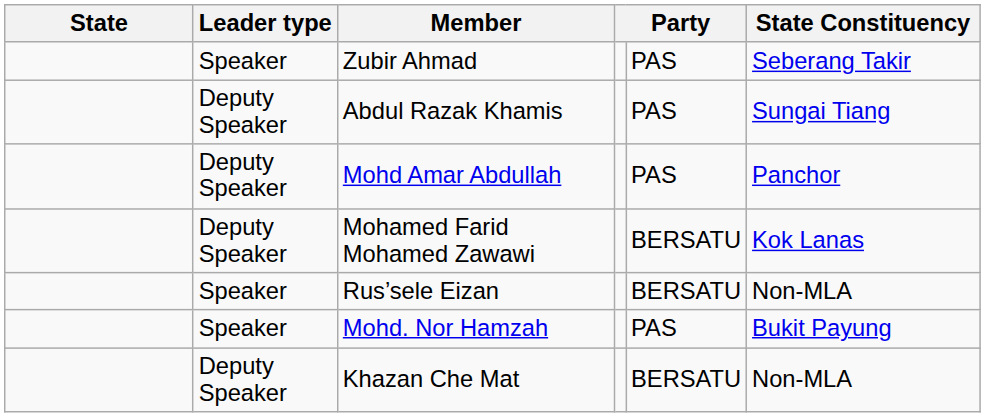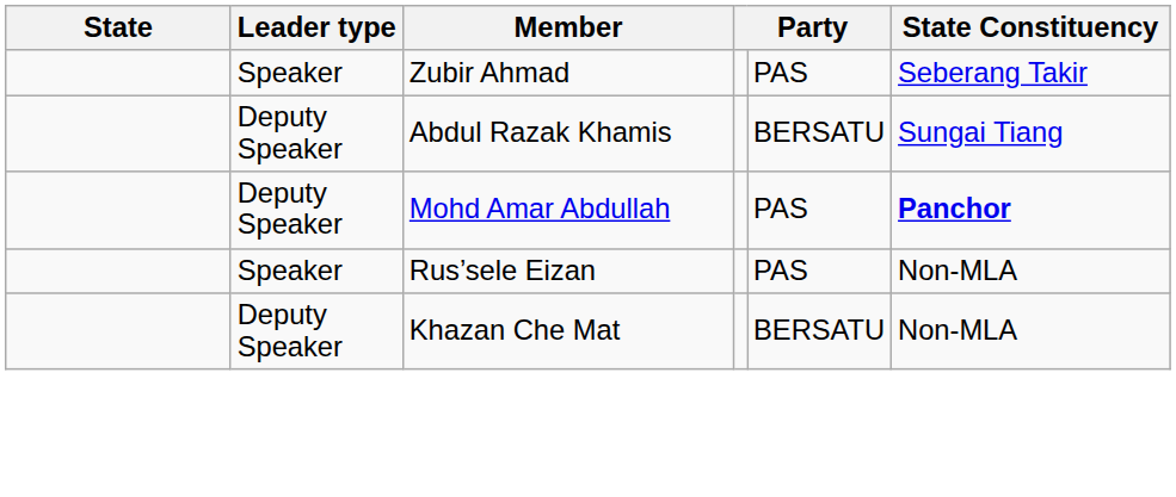Abdul Razak Khamis | column 5: PAS -> BERSATU
Mohd Amar Abdullah | State Constituency: normal -> bold
- row: Deputy Speaker | Mohamed Farid Mohamed Zawawi | BERSATU | Kok Lanas
Rus’sele Eizan | column 5: BERSATU -> PAS
- row: Speaker | Mohd. Nor Hamzah | PAS | Bukit Payung
